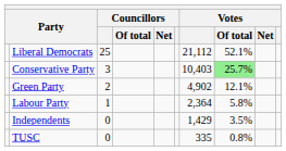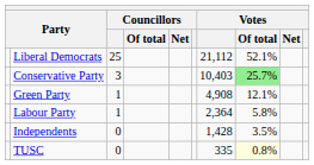Green Party | column 3: 2 -> 1
Green Party | column 7: 4,902 -> 4,908
Independents | column 7: 1,429 -> 1,428
TUSC | Votes / Of total: no background -> lightyellow background
